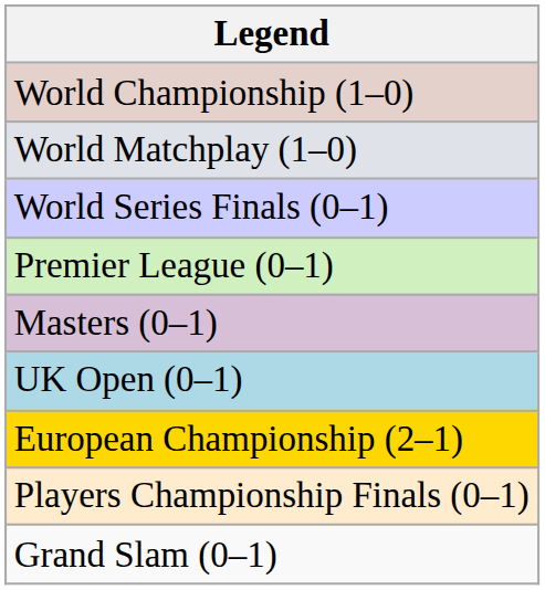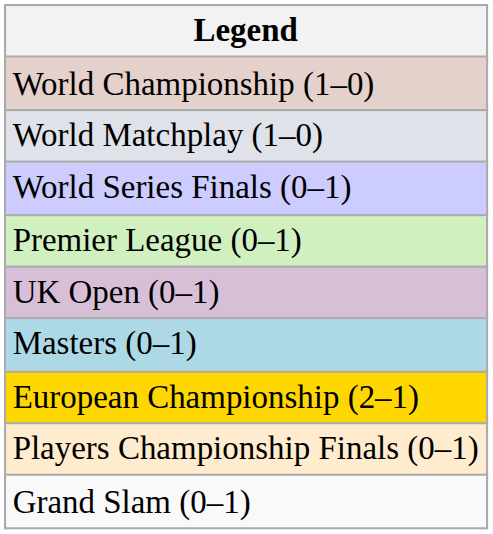row 6 | column 1: Masters (0–1) -> UK Open (0–1)
row 7 | column 1: UK Open (0–1) -> Masters (0–1)
